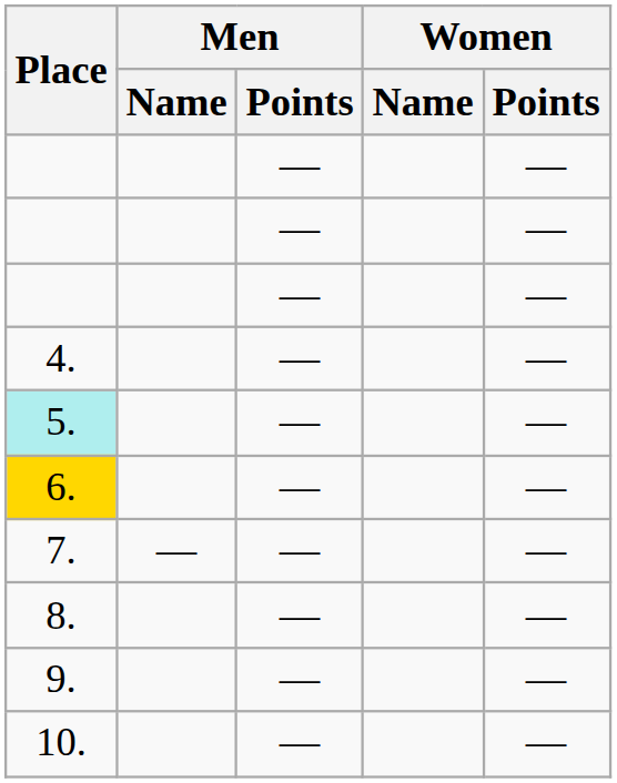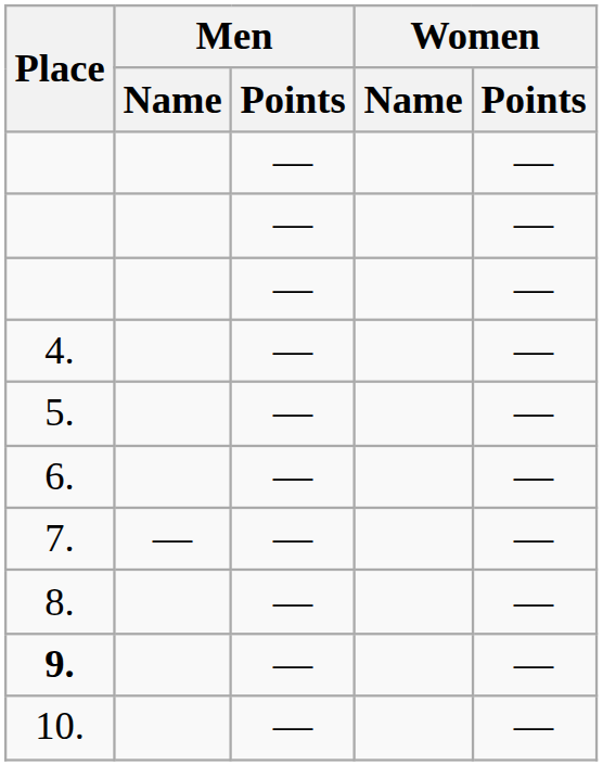5. | Place: paleturquoise background -> no background
6. | Place: gold background -> no background
9. | Place: normal -> bold
